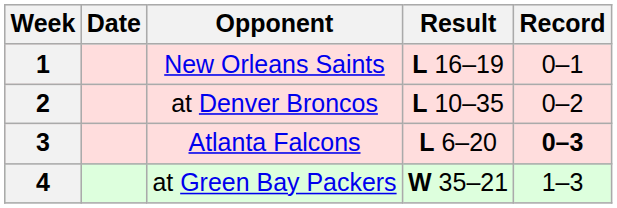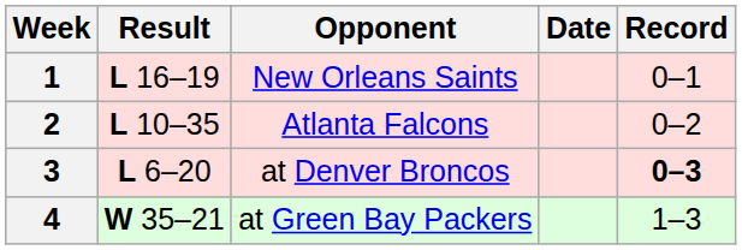columns swapped: Date <-> Result
2 | Opponent: at Denver Broncos -> Atlanta Falcons
3 | Opponent: Atlanta Falcons -> at Denver Broncos
